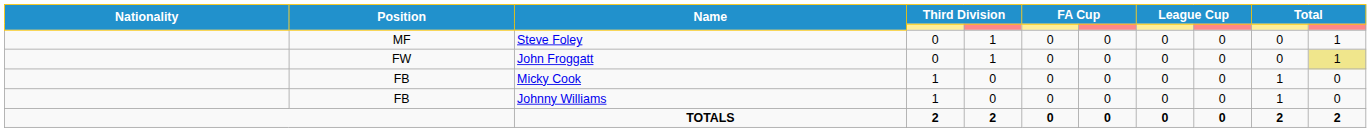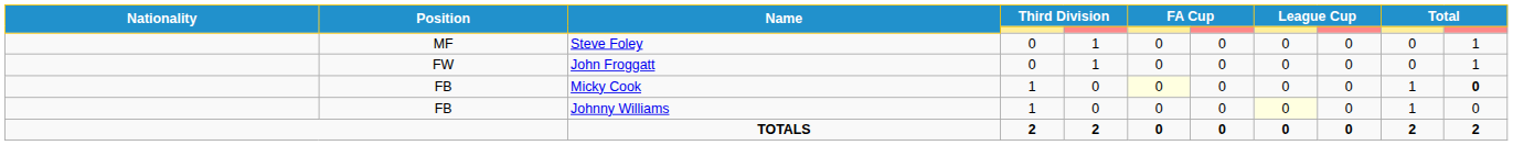John Froggatt | column 11: khaki background -> no background
Micky Cook | column 6: no background -> lightyellow background
Micky Cook | column 11: normal -> bold
Johnny Williams | column 8: no background -> lightyellow background
